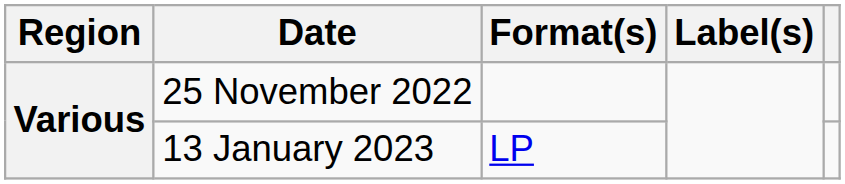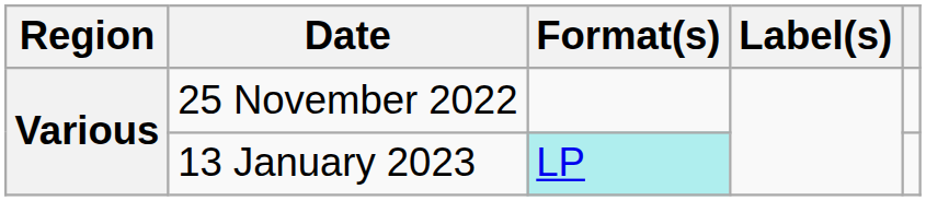13 January 2023 | Format(s): no background -> paleturquoise background
